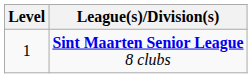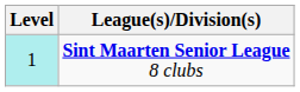Sint Maarten Senior League 8 clubs | Level: no background -> paleturquoise background
